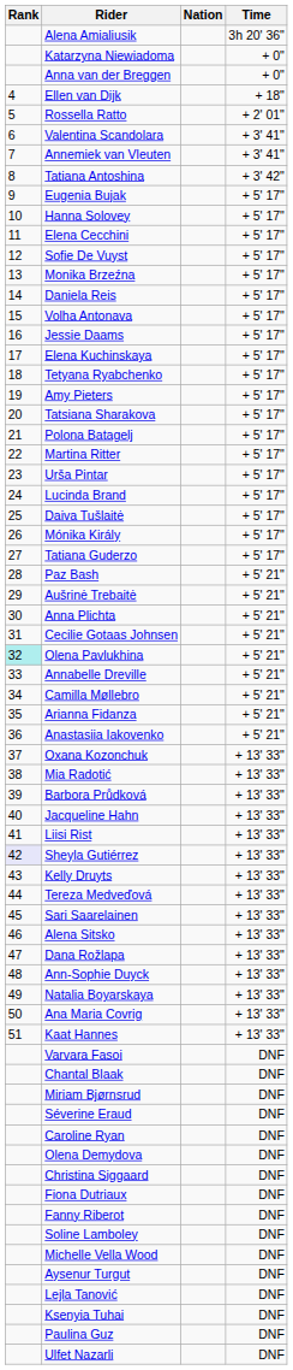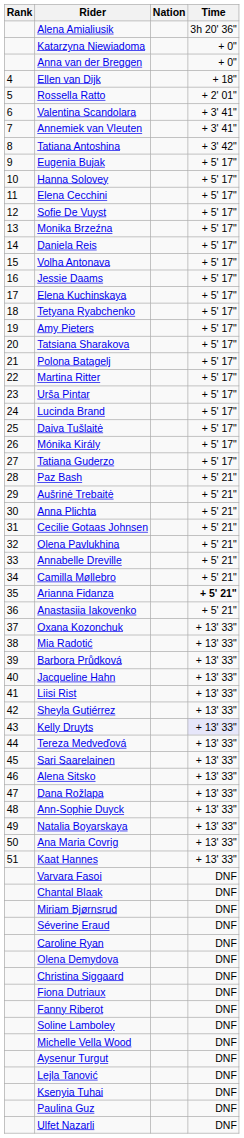Olena Pavlukhina | Rank: paleturquoise background -> no background
Arianna Fidanza | Time: normal -> bold
Sheyla Gutiérrez | Rank: lavender background -> no background
Kelly Druyts | Time: no background -> lavender background
